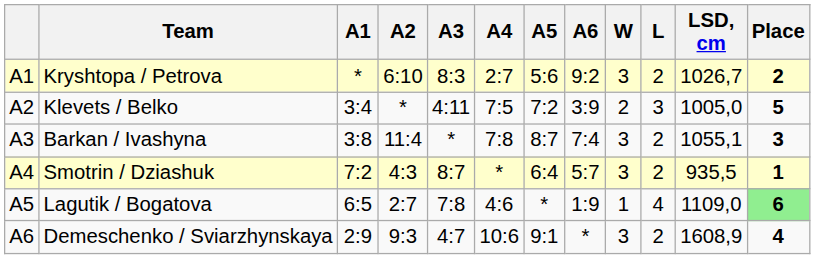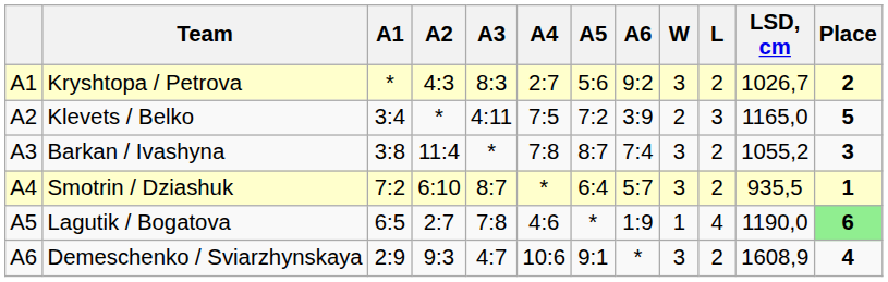Kryshtopa / Petrova | A2: 6:10 -> 4:3
Klevets / Belko | LSD, cm: 1005,0 -> 1165,0
Barkan / Ivashyna | LSD, cm: 1055,1 -> 1055,2
Smotrin / Dziashuk | A2: 4:3 -> 6:10
Lagutik / Bogatova | LSD, cm: 1109,0 -> 1190,0
